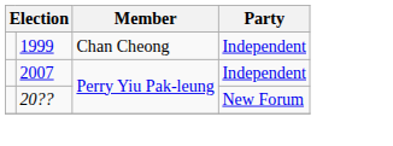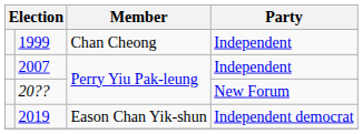+ row: 2019 | Eason Chan Yik-shun | Independent democrat
